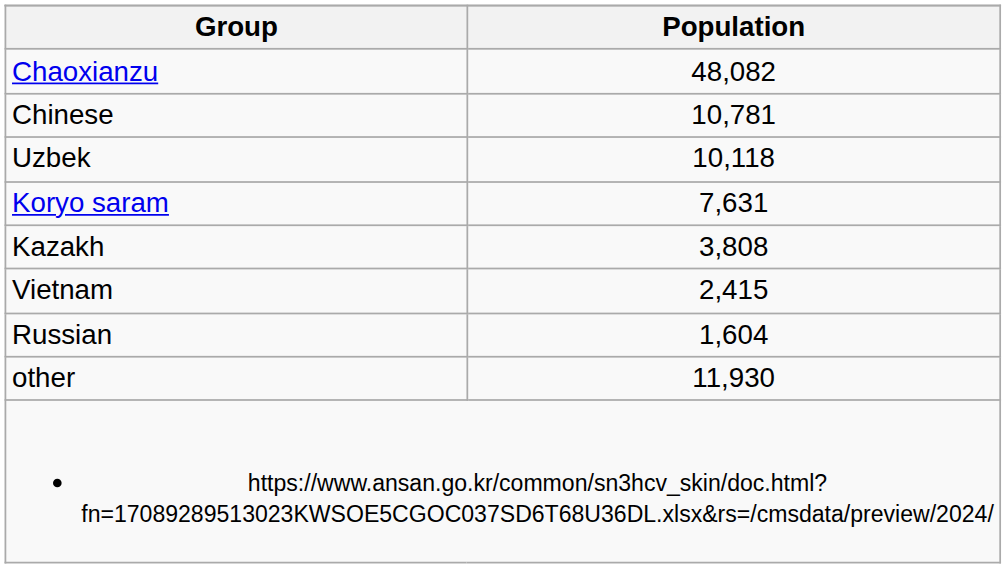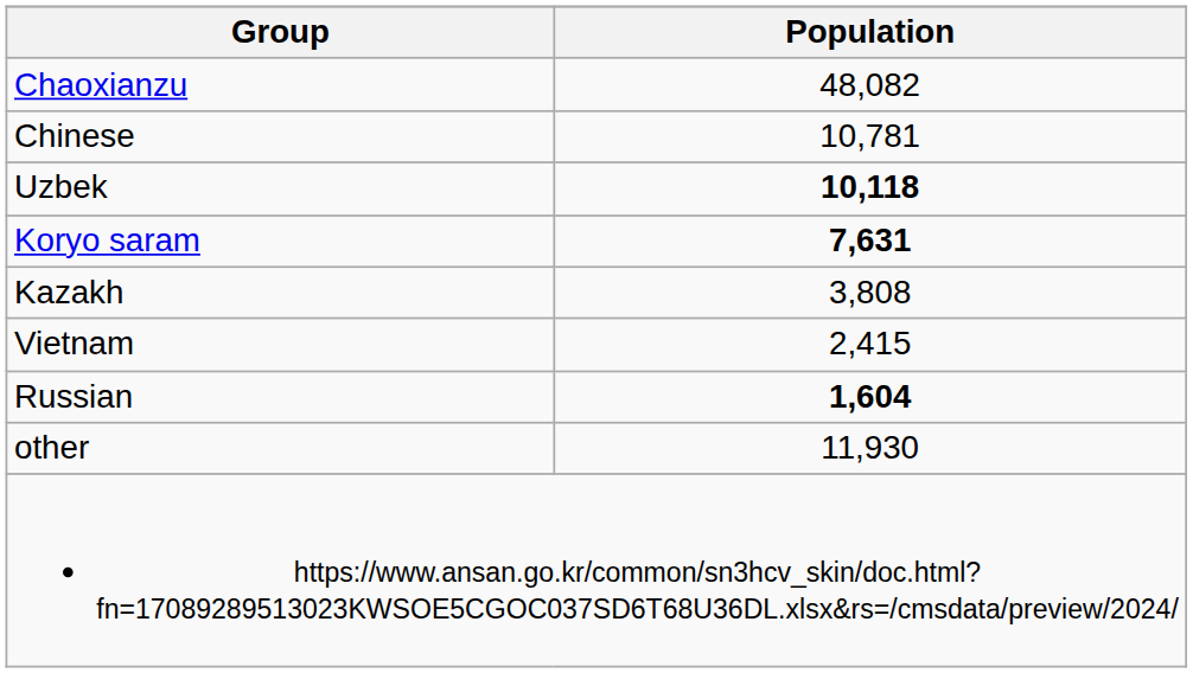Uzbek | Population: normal -> bold
Koryo saram | Population: normal -> bold
Russian | Population: normal -> bold
